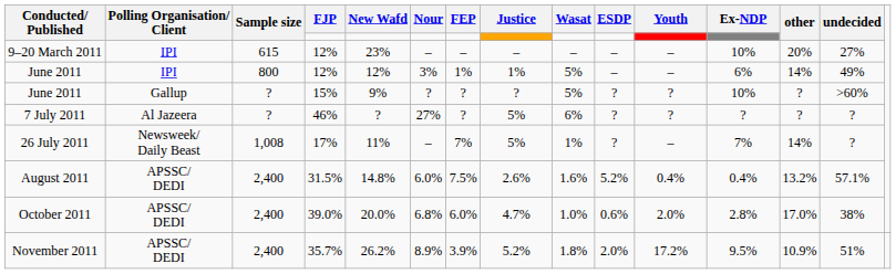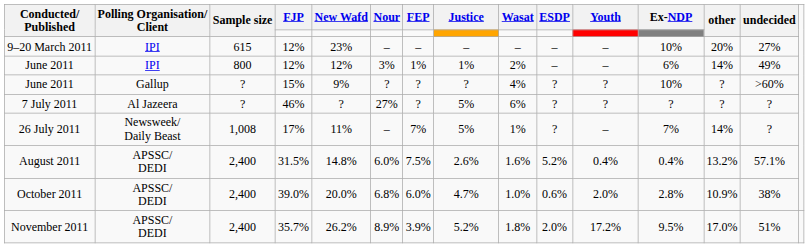June 2011 / 12% | Wasat: 5% -> 2%
June 2011 / 15% | Wasat: 5% -> 4%
October 2011 | other: 17.0% -> 10.9%
November 2011 | other: 10.9% -> 17.0%
